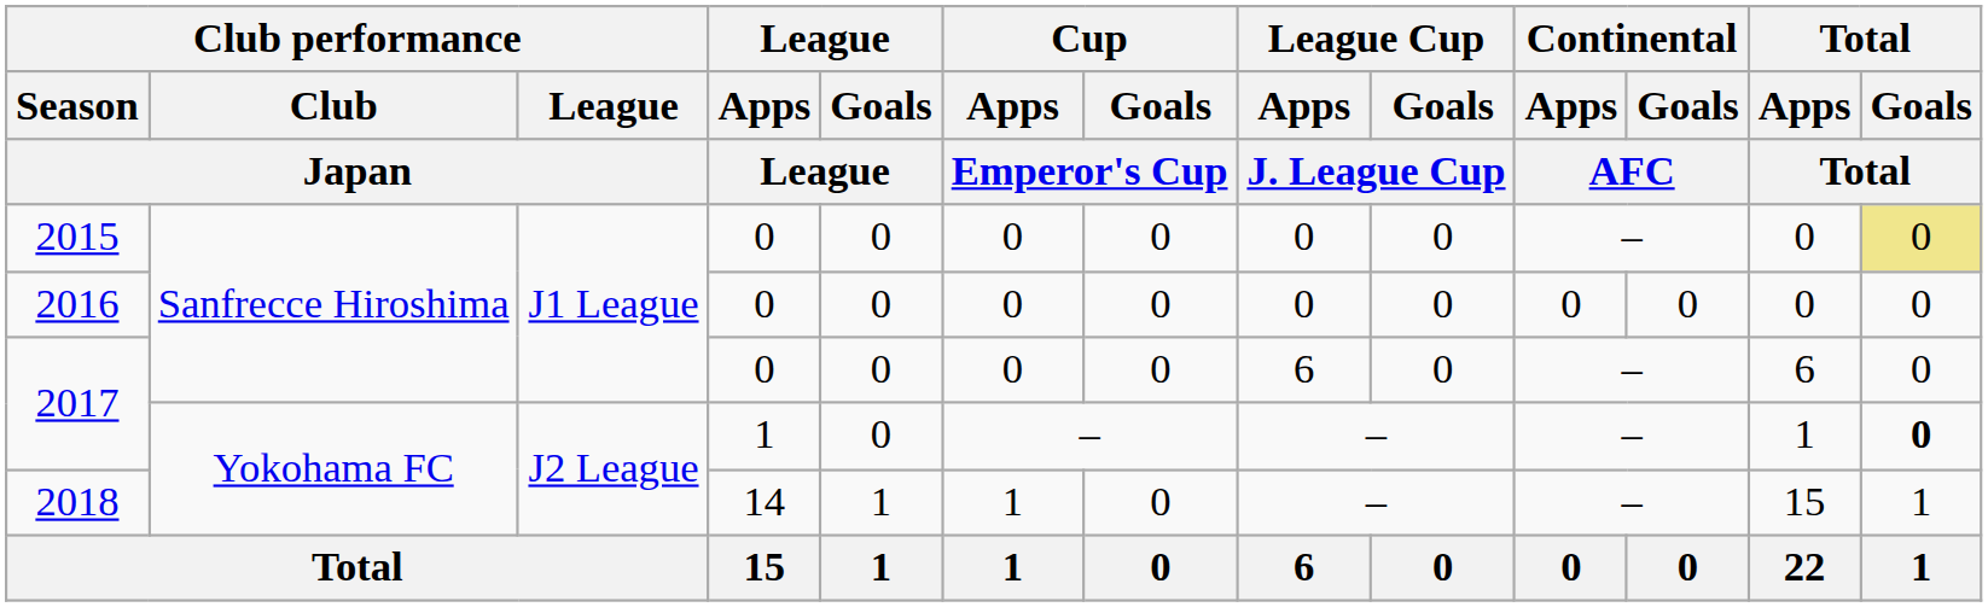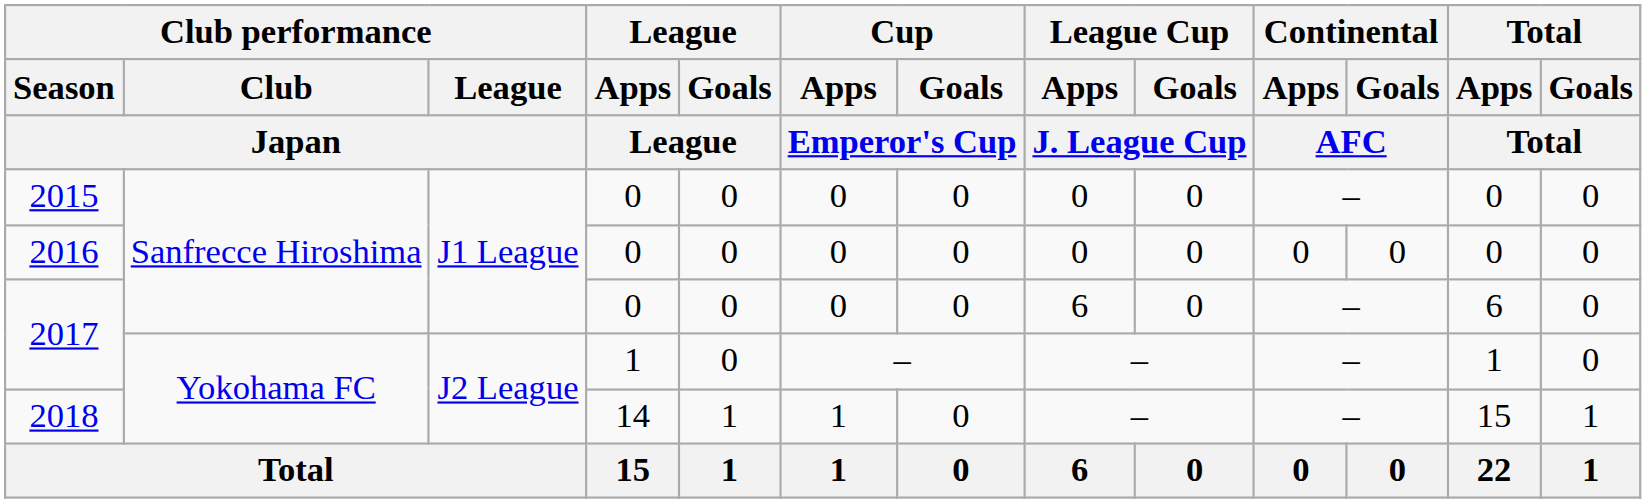2015 | Total / Goals / Total: khaki background -> no background
2017 / 1 | Total / Goals / Total: bold -> normal
